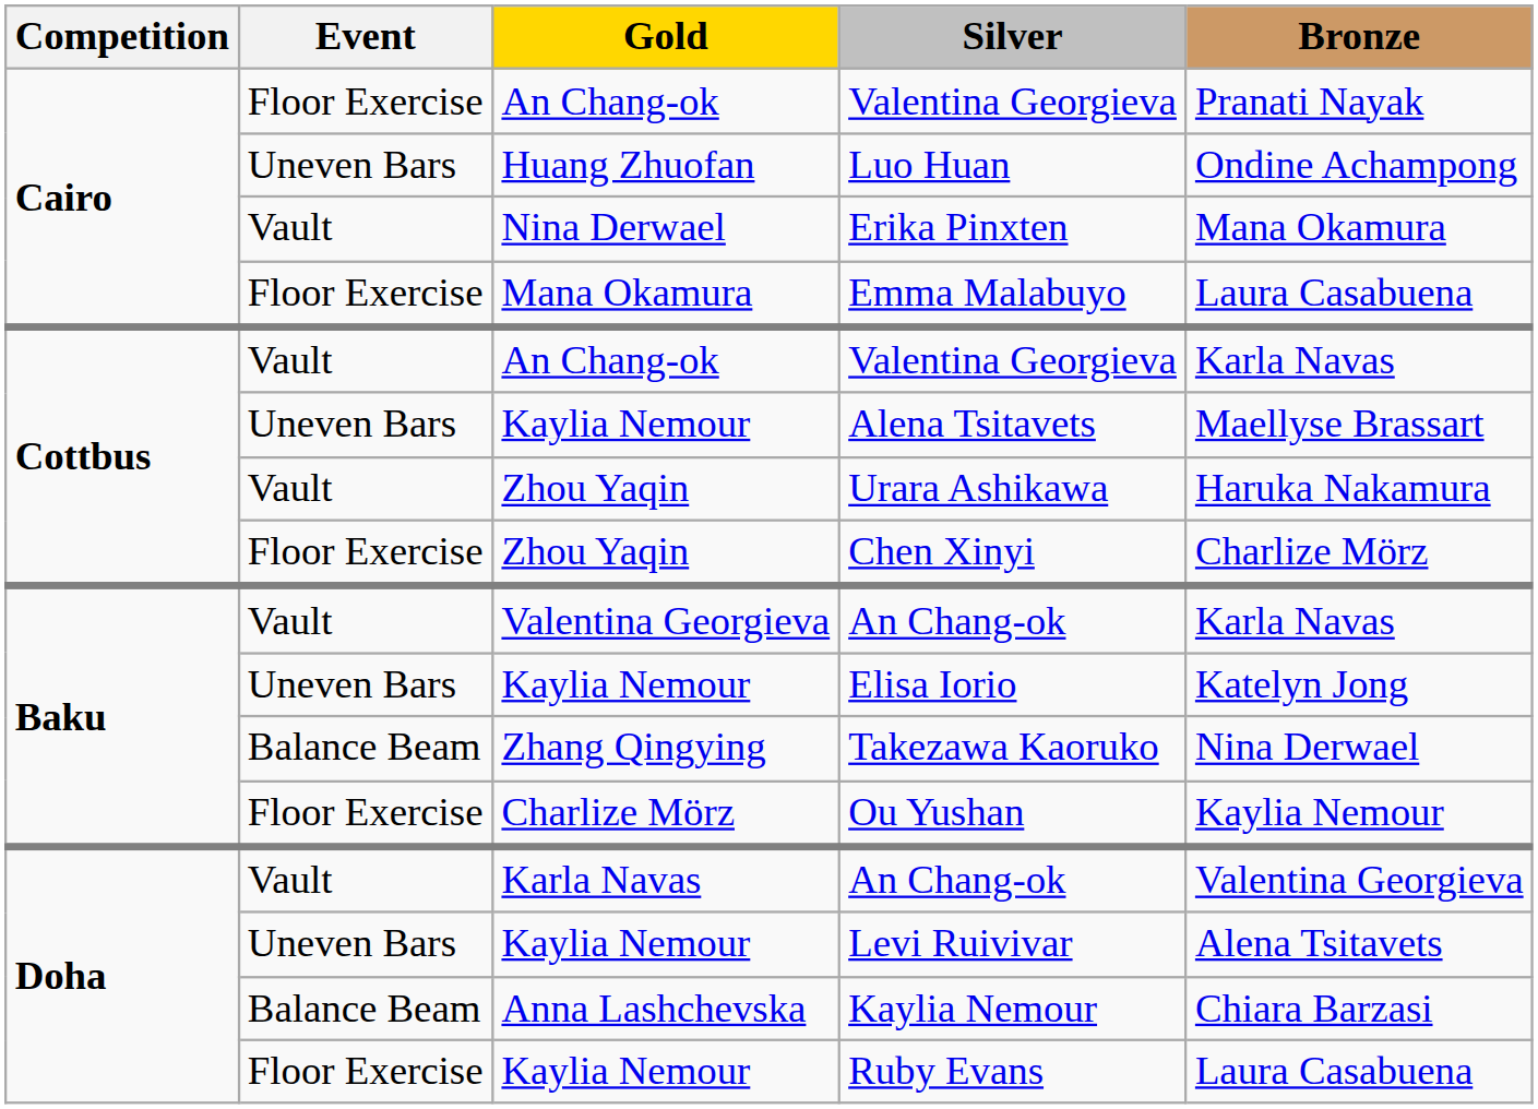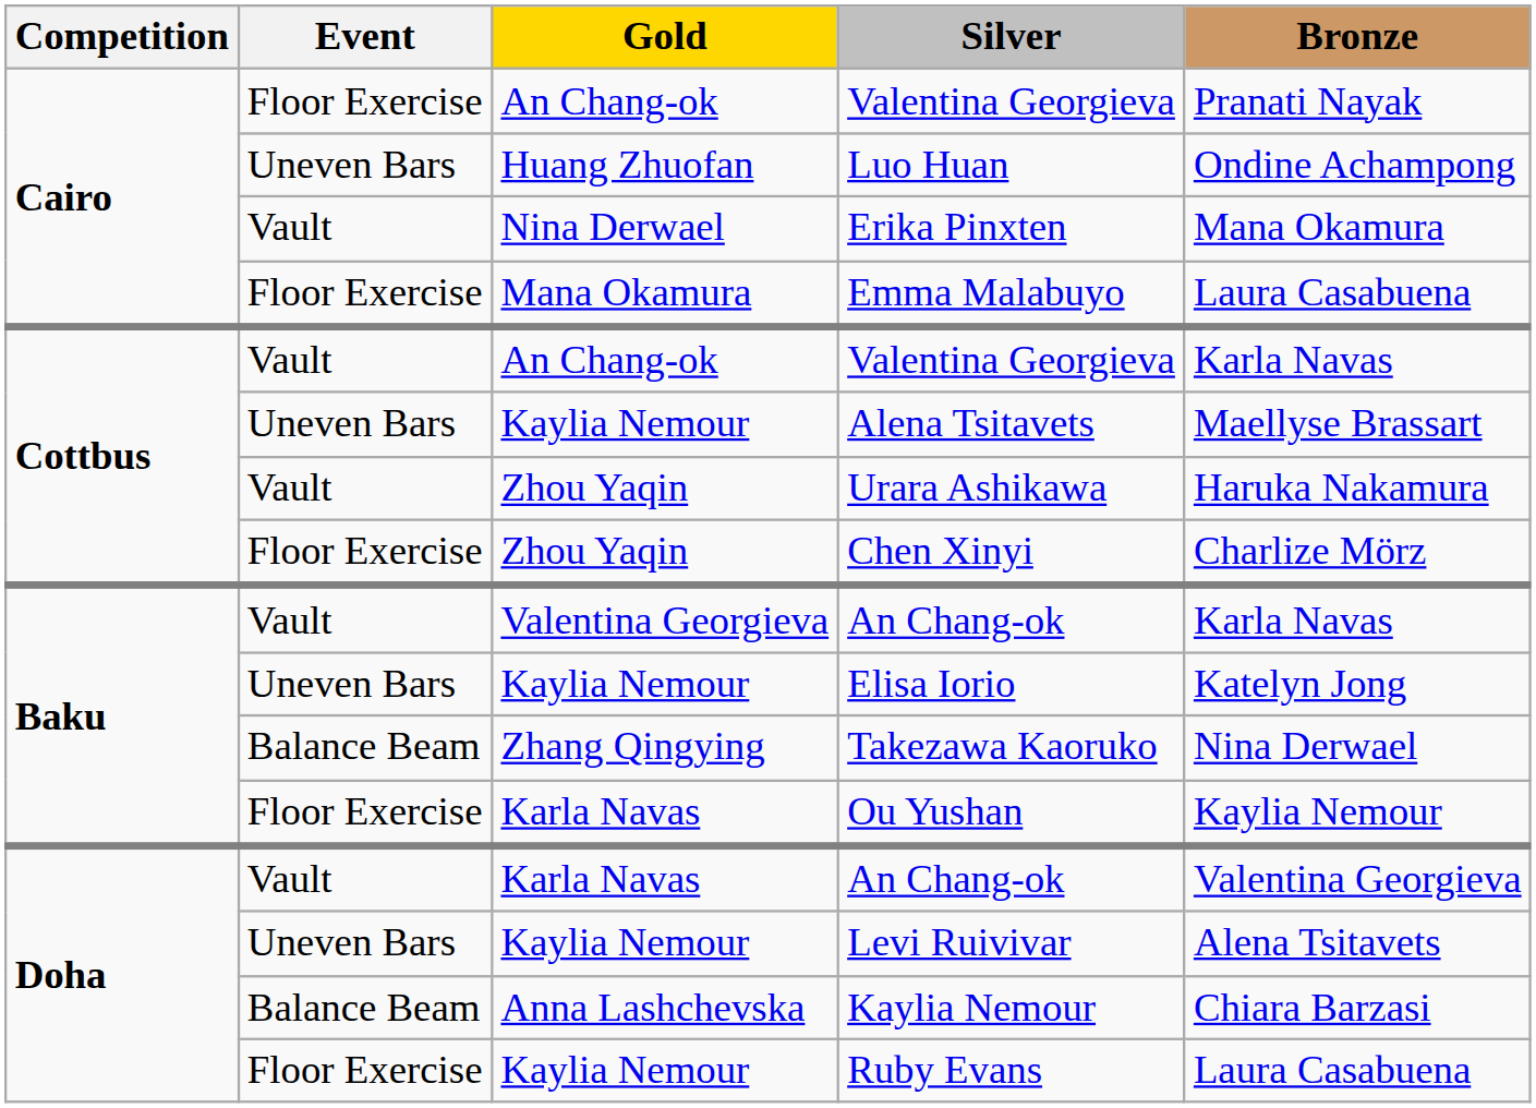Ou Yushan | Gold: Charlize Mörz -> Karla Navas
